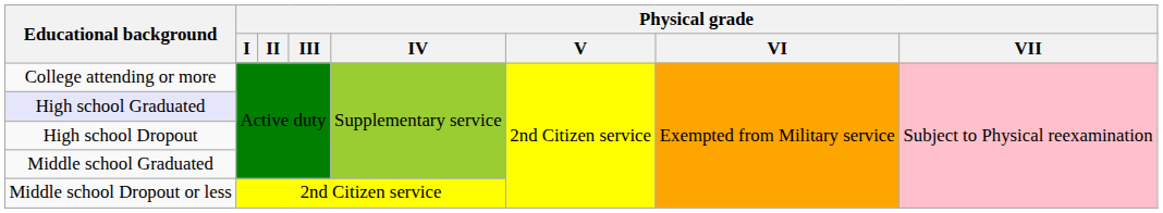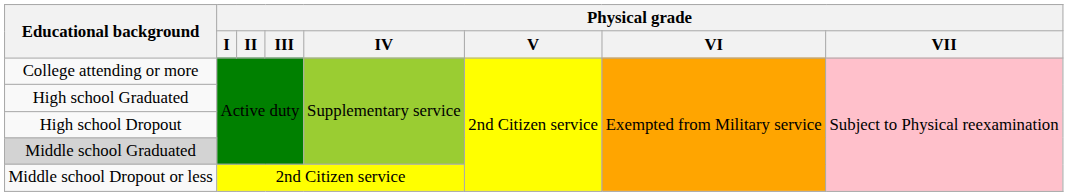High school Graduated | Educational background: lavender background -> no background
Middle school Graduated | Educational background: no background -> lightgrey background
